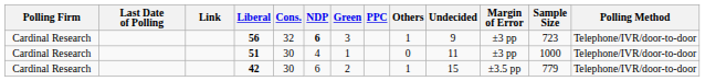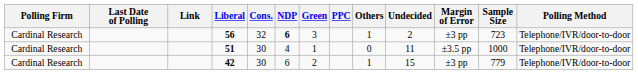56 | Undecided: 9 -> 2
51 | Margin of Error: ±3 pp -> ±3.5 pp
42 | Margin of Error: ±3.5 pp -> ±3 pp
